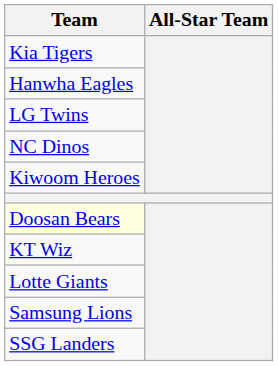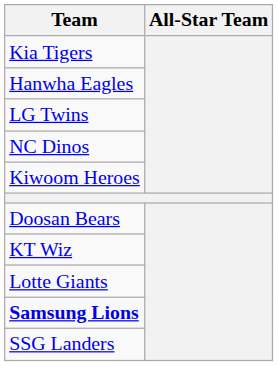Doosan Bears | Team: lightyellow background -> no background
Samsung Lions | Team: normal -> bold
